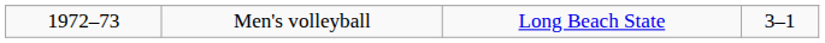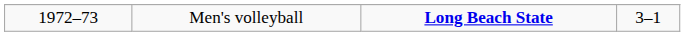Men's volleyball | column 3: normal -> bold
